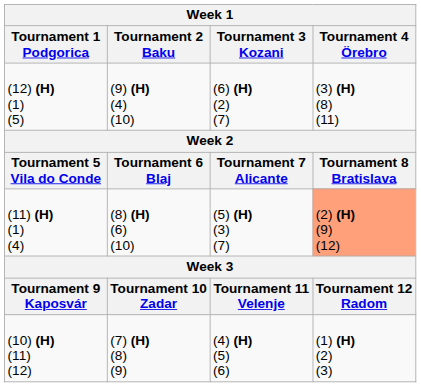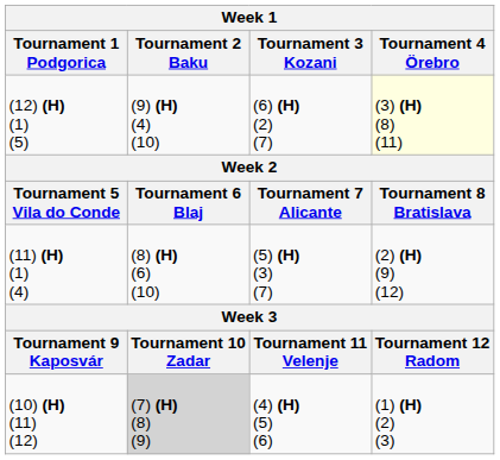(12) (H) (1) (5) | Tournament 4 Örebro: no background -> lightyellow background
(11) (H) (1) (4) | Tournament 4 Örebro: lightsalmon background -> no background
(10) (H) (11) (12) | Tournament 2 Baku: no background -> lightgrey background
